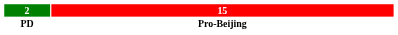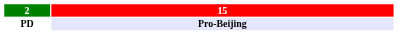PD | 15: no background -> lavender background
